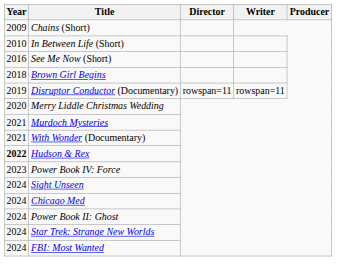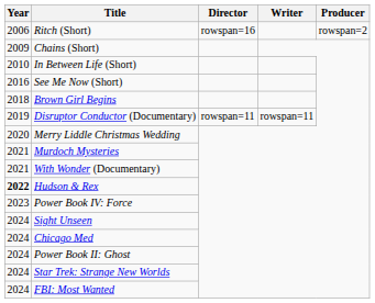+ row: 2006 | Ritch (Short) | rowspan=16 | rowspan=2
